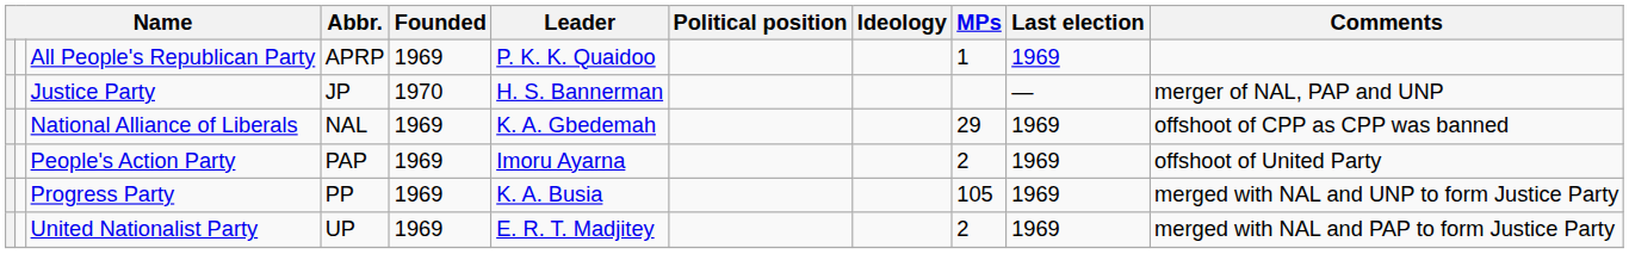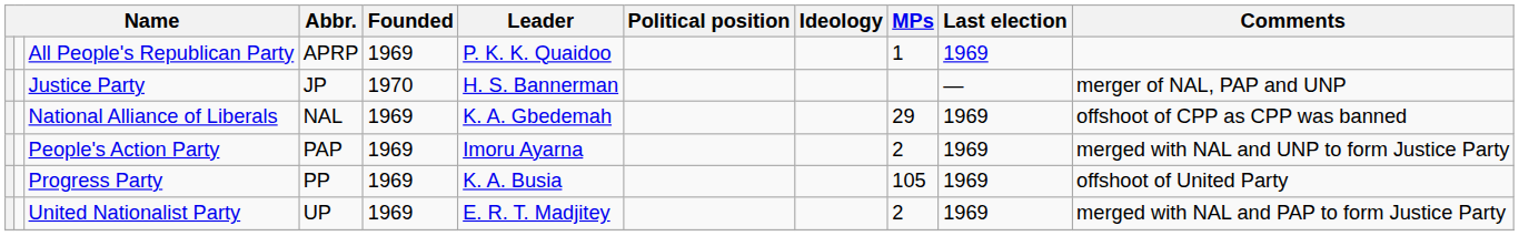People's Action Party | Comments: offshoot of United Party -> merged with NAL and UNP to form Justice Party
Progress Party | Comments: merged with NAL and UNP to form Justice Party -> offshoot of United Party
